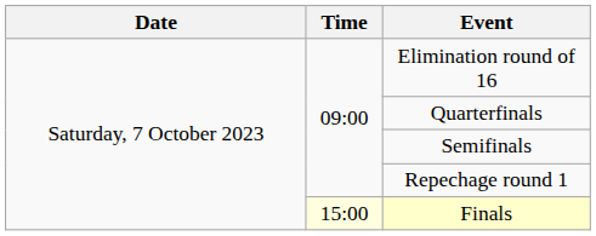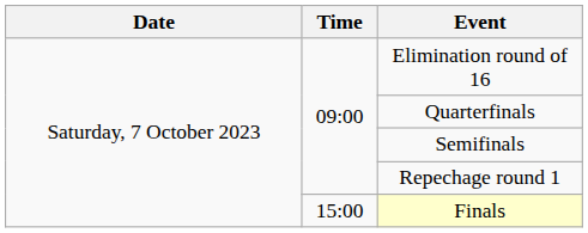Finals | Time: lightyellow background -> no background
